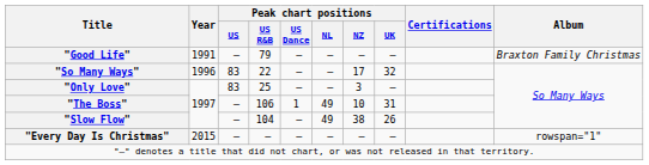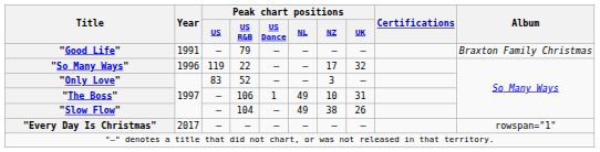"So Many Ways" | Peak chart positions / US: 83 -> 119
"Only Love" | Peak chart positions / US R&B: 25 -> 52
"Every Day Is Christmas" | Year: 2015 -> 2017
